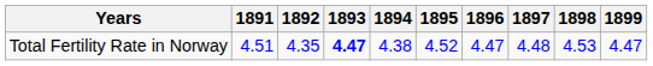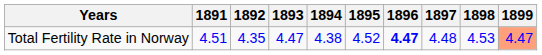row 2 | 1893: bold -> normal
row 2 | 1896: normal -> bold
row 2 | 1899: no background -> lightsalmon background
